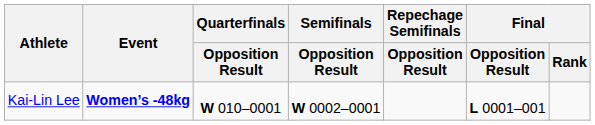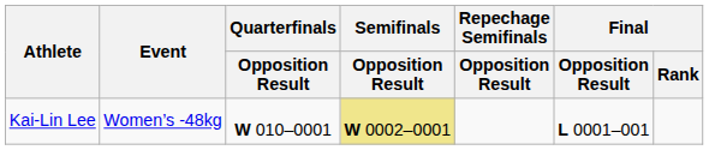Kai-Lin Lee | Event: bold -> normal
Kai-Lin Lee | Semifinals / Opposition Result: no background -> khaki background
